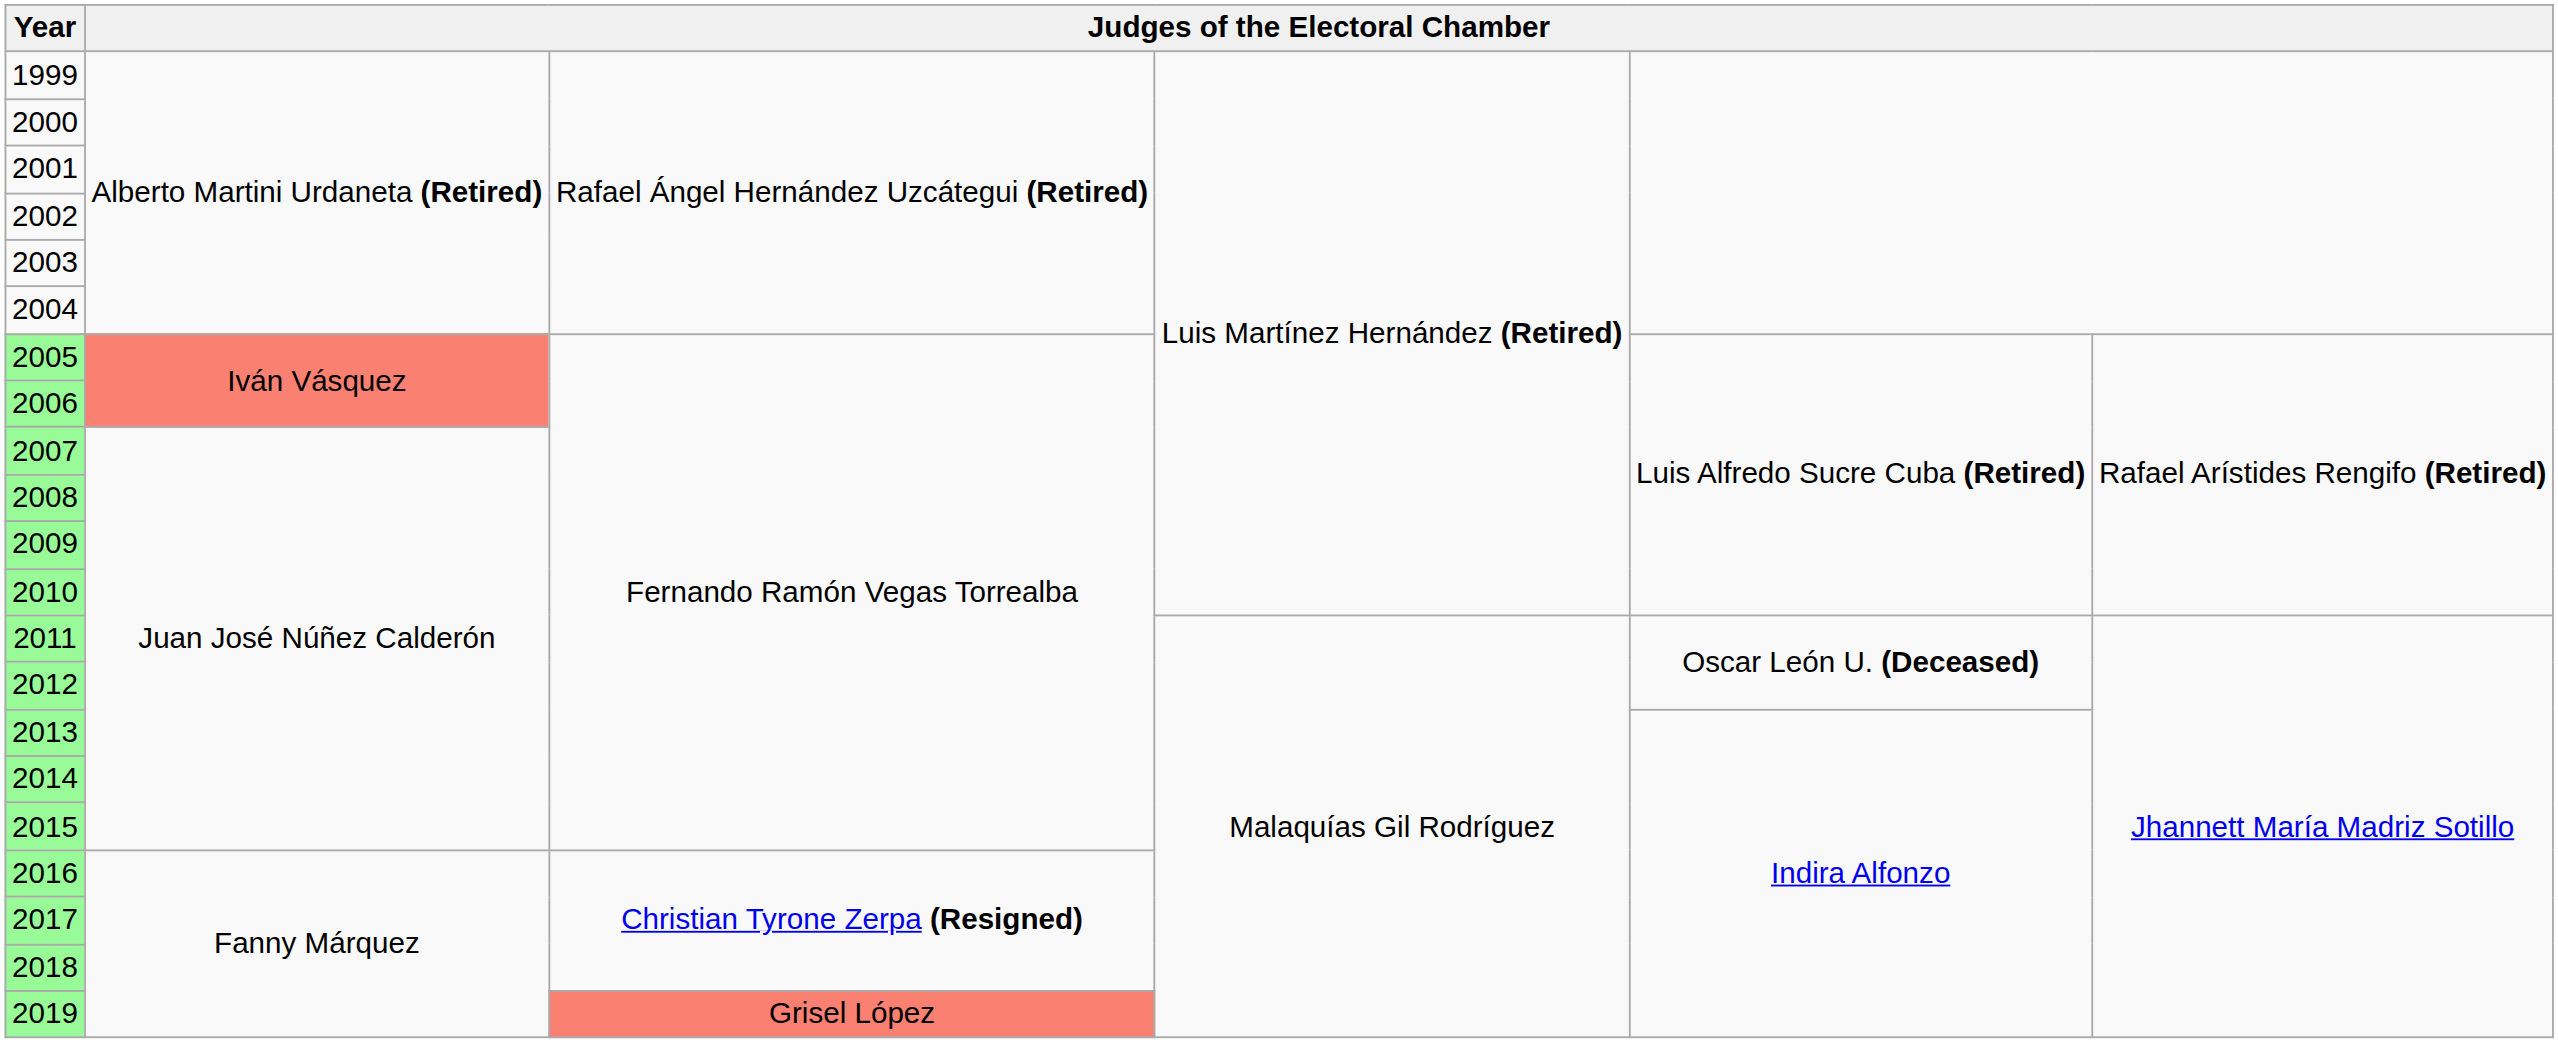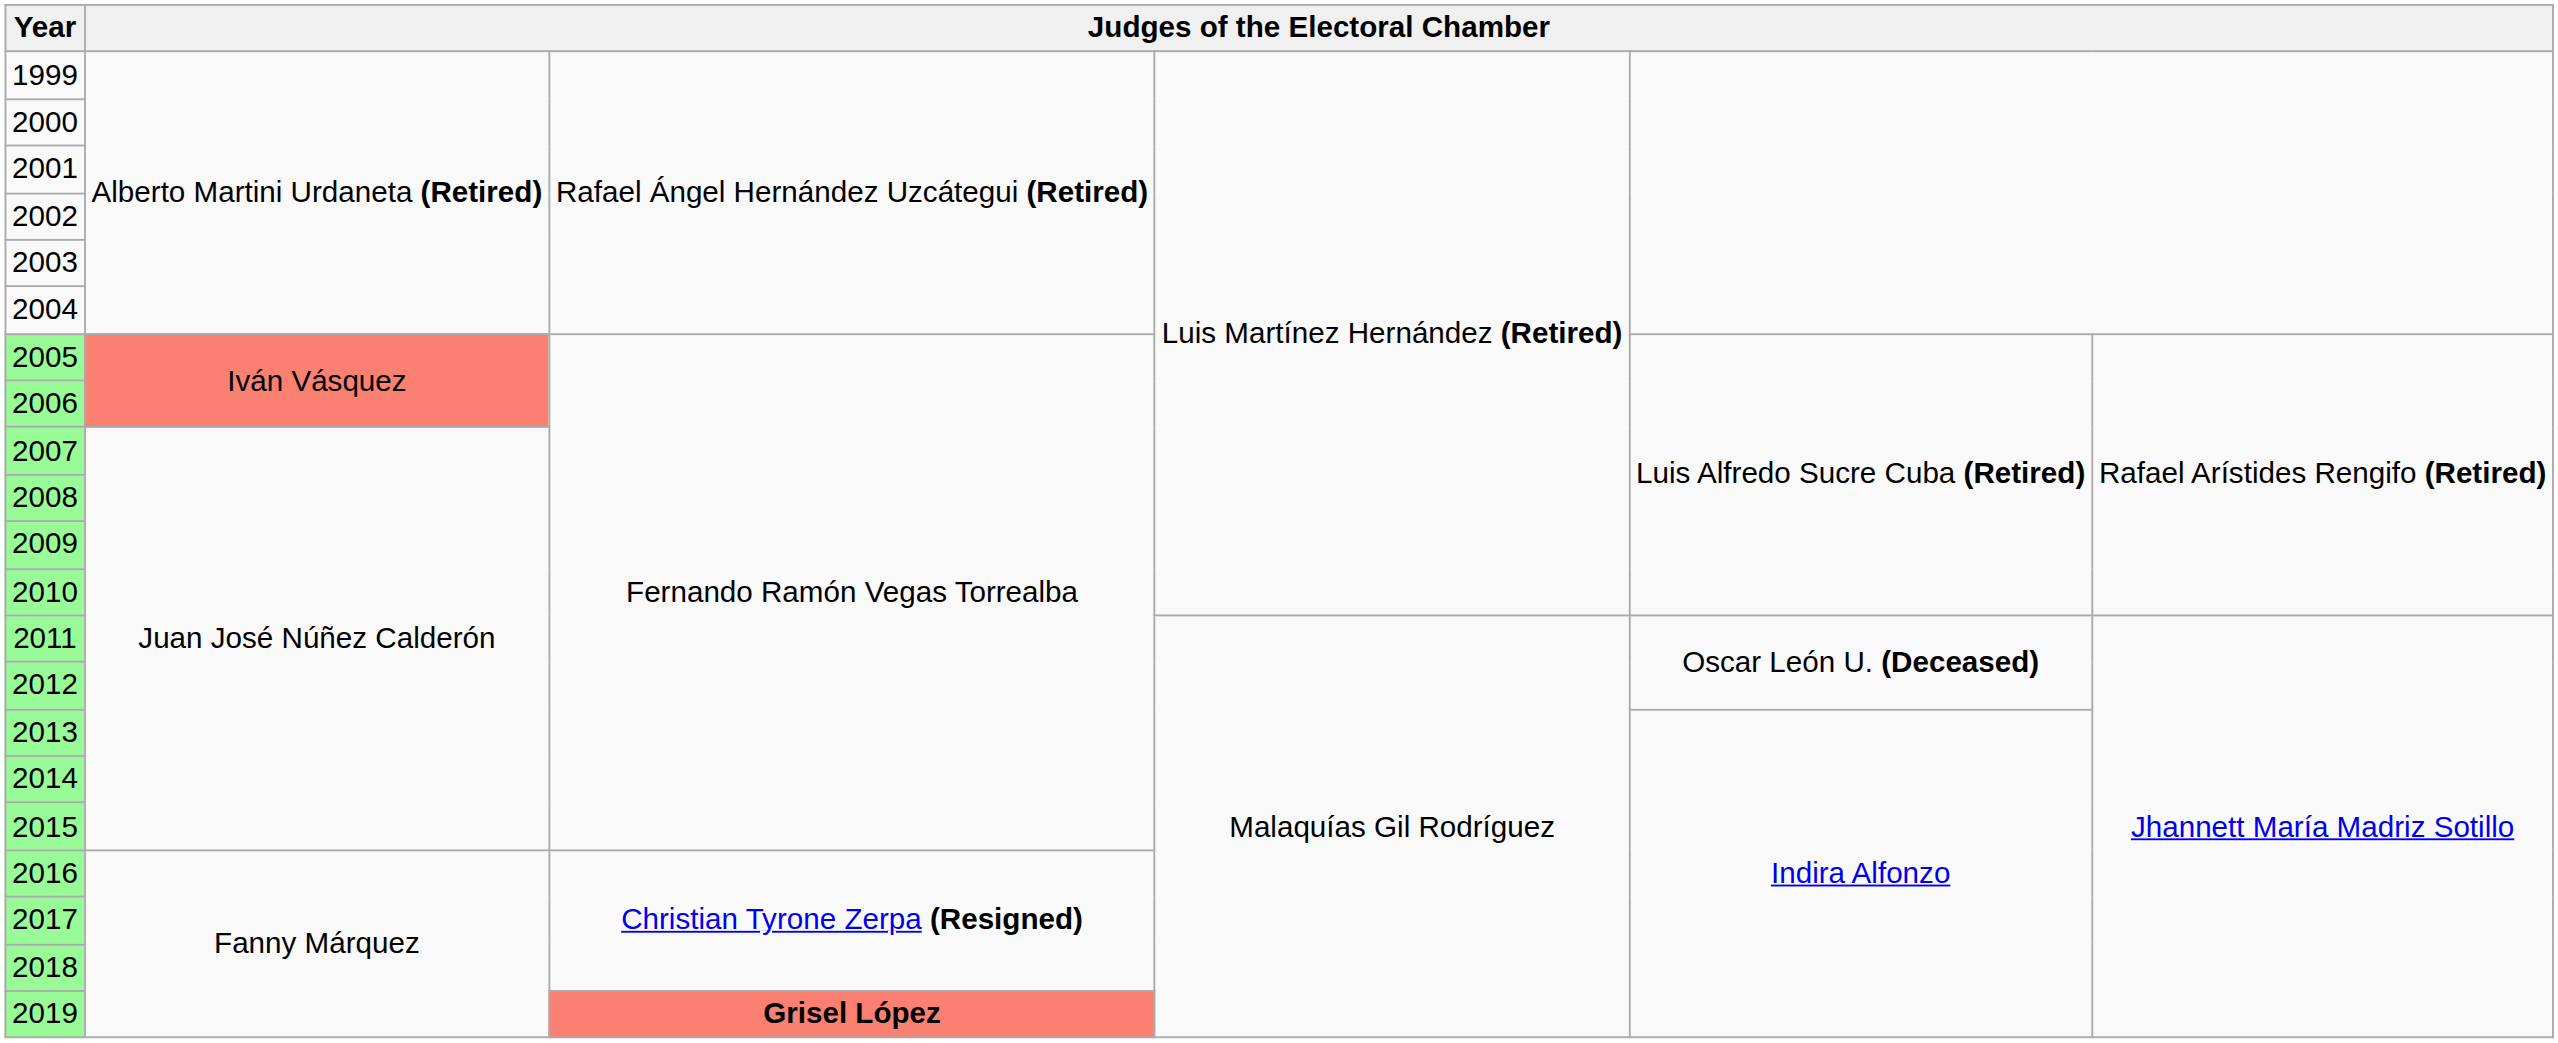2019 | column 3: normal -> bold
